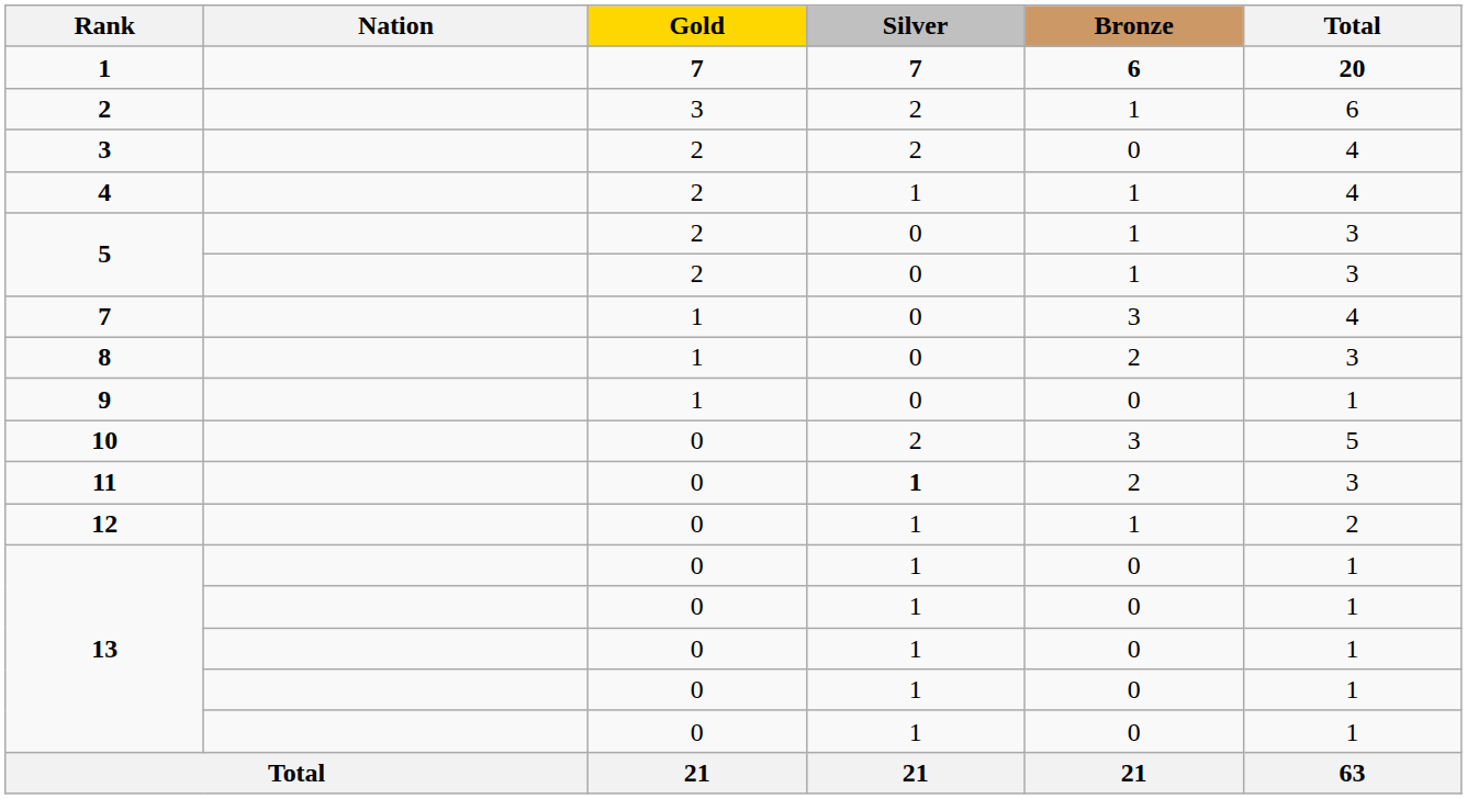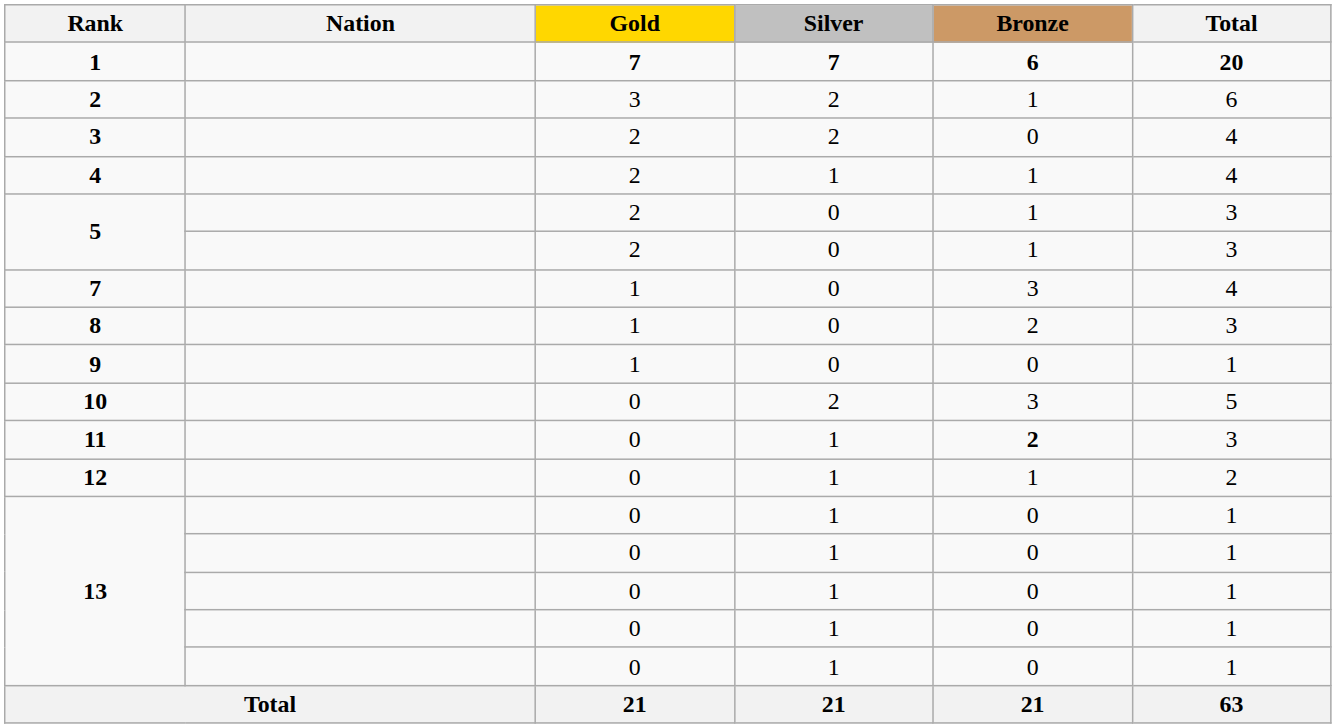11 | Silver: bold -> normal
11 | Bronze: normal -> bold
